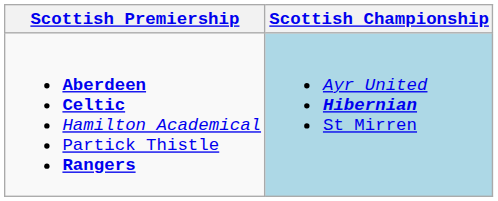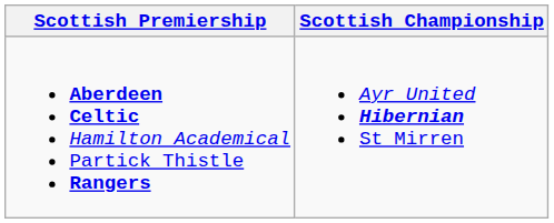Aberdeen Celtic Hamilton Academical Partick Thistle Rangers | Scottish Championship: lightblue background -> no background
